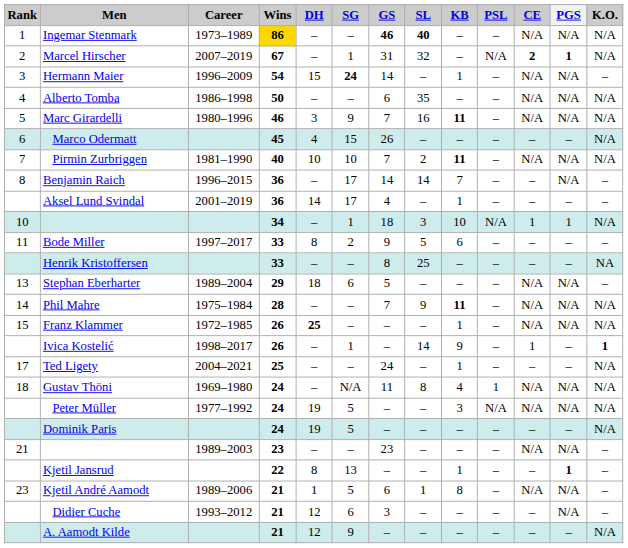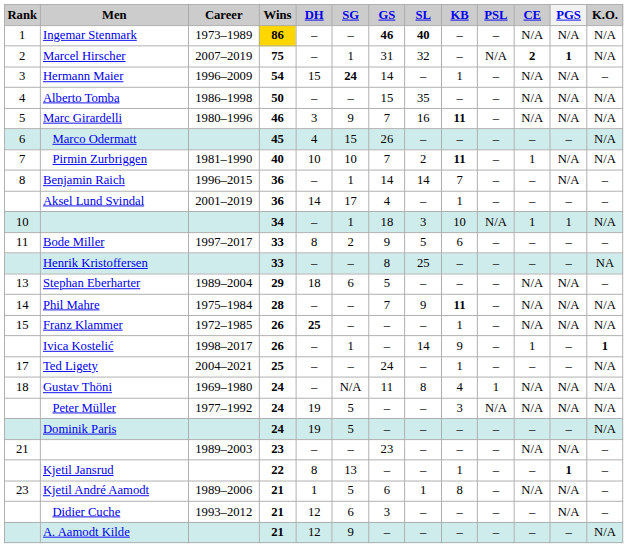Marcel Hirscher | Wins: 67 -> 75
Alberto Tomba | GS: 6 -> 15
Pirmin Zurbriggen | CE: N/A -> 1
Benjamin Raich | SG: 17 -> 1
